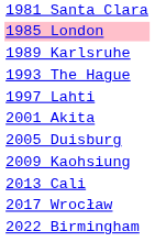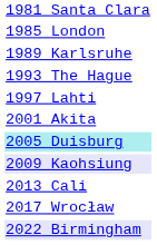1985 London | column 1: pink background -> no background
2005 Duisburg | column 1: no background -> paleturquoise background
2009 Kaohsiung | column 1: no background -> lavender background
2022 Birmingham | column 1: no background -> lavender background
